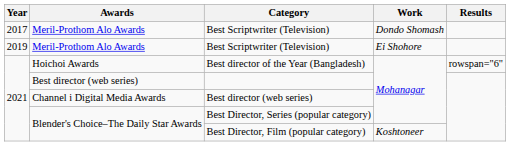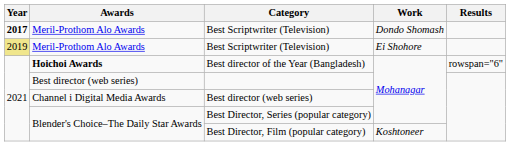Best Scriptwriter (Television) / Dondo Shomash | Year: normal -> bold
Best Scriptwriter (Television) / Ei Shohore | Year: no background -> khaki background
Best director of the Year (Bangladesh) | Awards: normal -> bold
